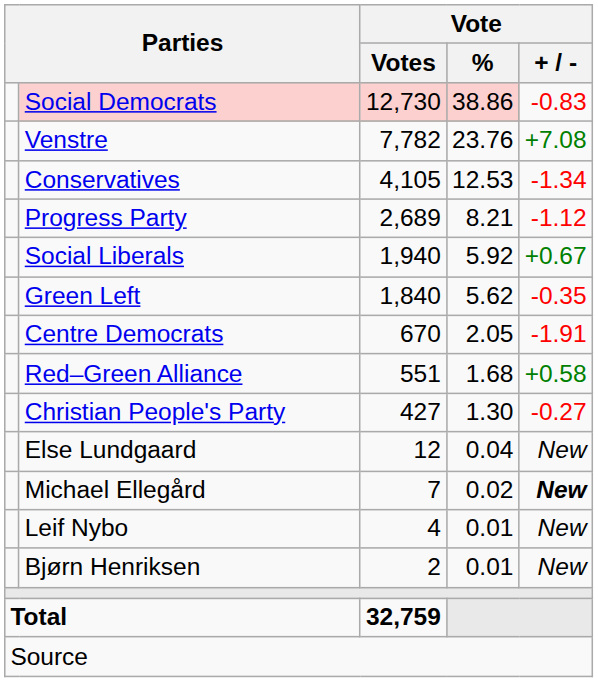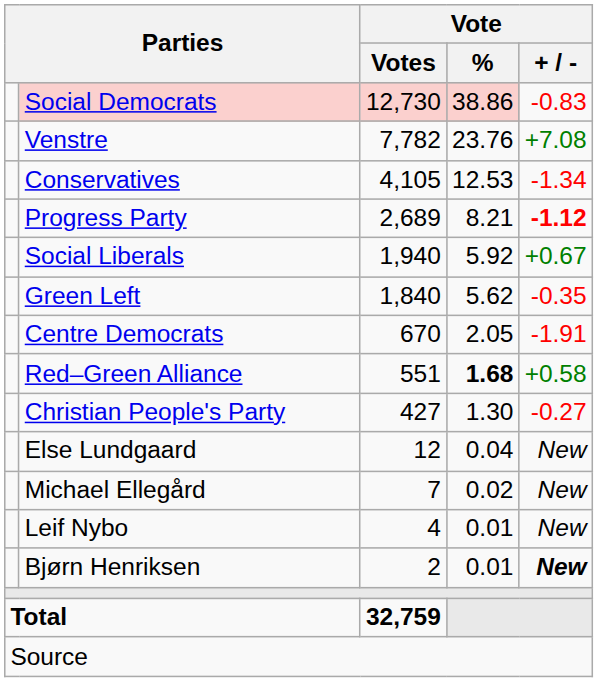Progress Party | Vote / + / -: normal -> bold
Red–Green Alliance | Vote / %: normal -> bold
Michael Ellegård | Vote / + / -: bold -> normal
Bjørn Henriksen | Vote / + / -: normal -> bold
